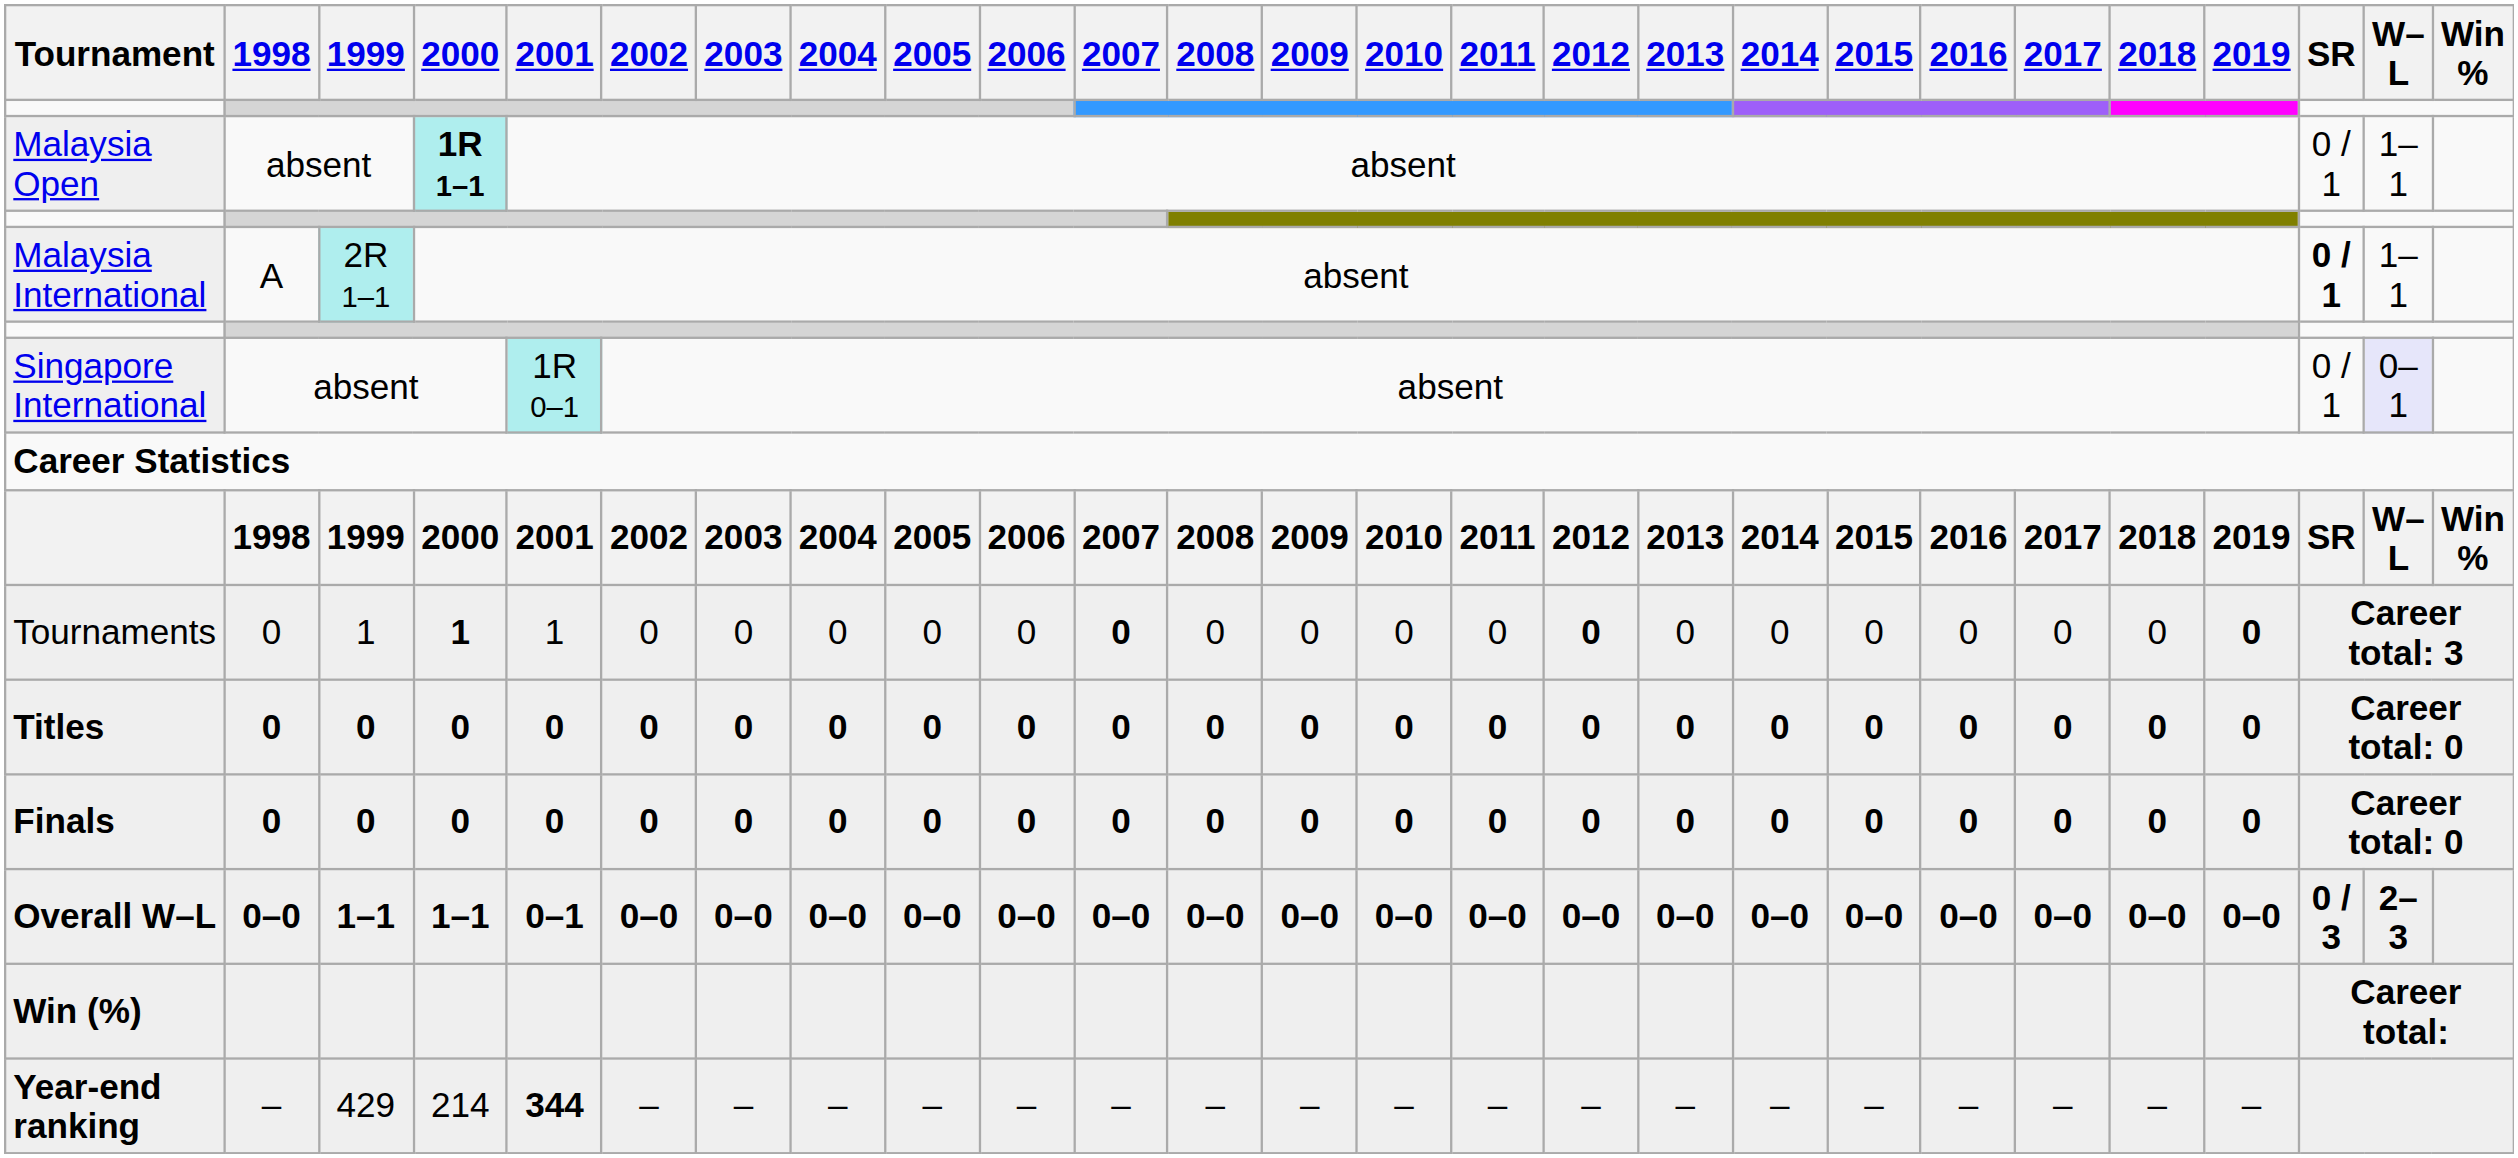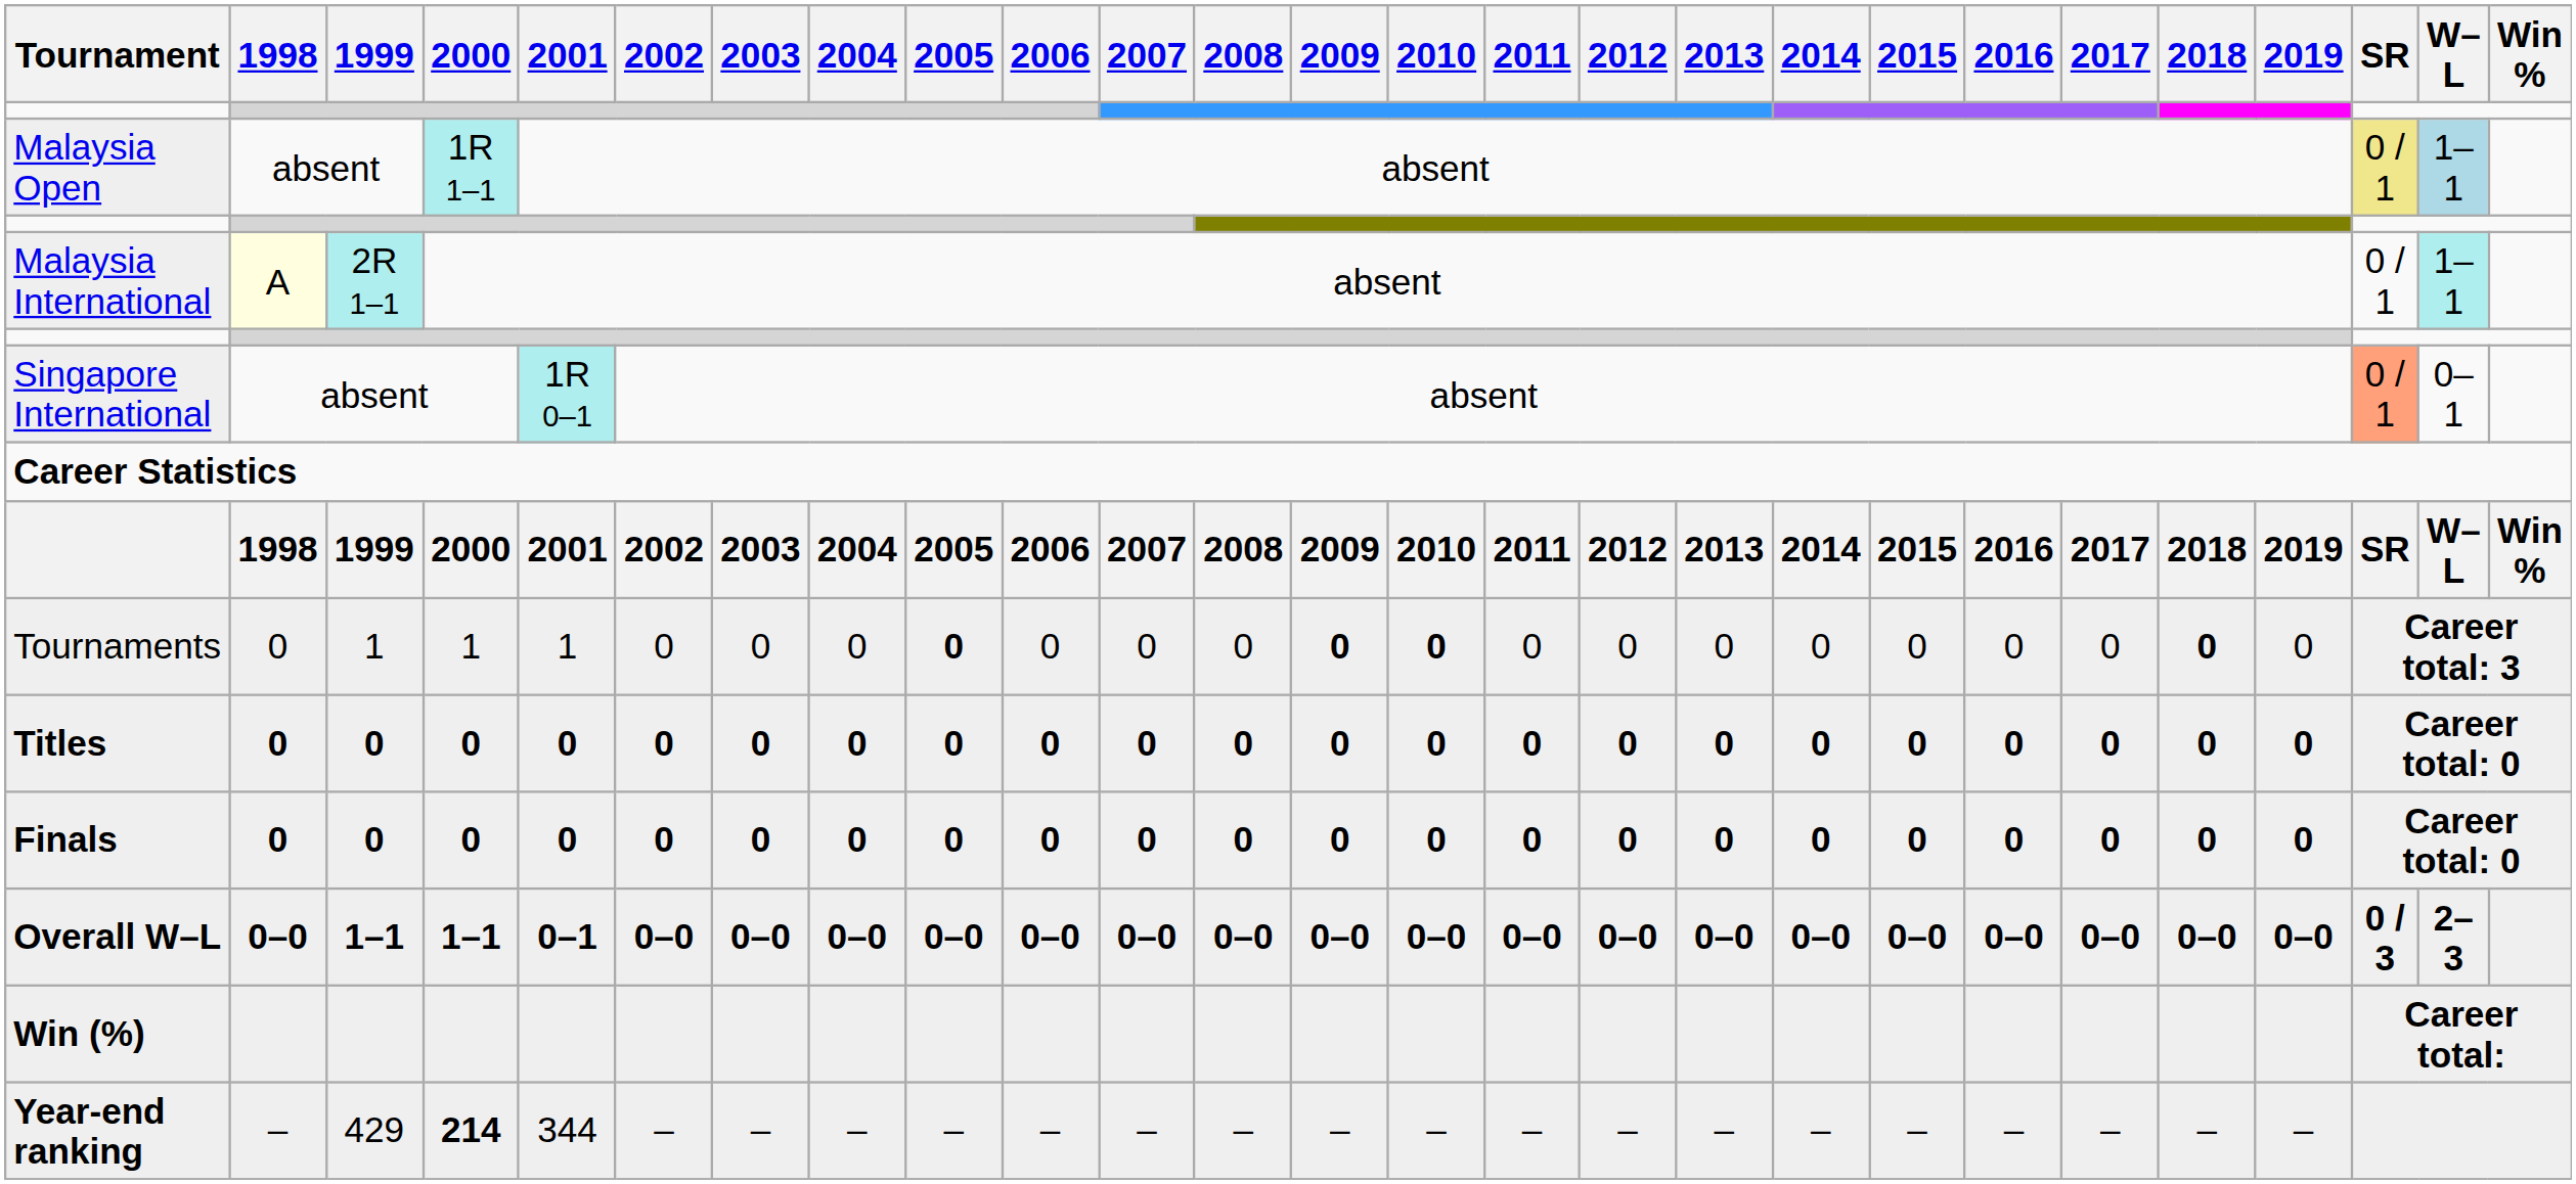Malaysia Open | 2000: bold -> normal
Malaysia Open | SR: no background -> khaki background
Malaysia Open | W–L: no background -> lightblue background
Malaysia International | 1998: no background -> lightyellow background
Malaysia International | SR: bold -> normal
Malaysia International | W–L: no background -> paleturquoise background
Singapore International | SR: no background -> lightsalmon background
Singapore International | W–L: lavender background -> no background
Tournaments | 2000: bold -> normal
Tournaments | 2005: normal -> bold
Tournaments | 2007: bold -> normal
Tournaments | 2009: normal -> bold
Tournaments | 2010: normal -> bold
Tournaments | 2012: bold -> normal
Tournaments | 2018: normal -> bold
Tournaments | 2019: bold -> normal
Year-end ranking | 2000: normal -> bold
Year-end ranking | 2001: bold -> normal
